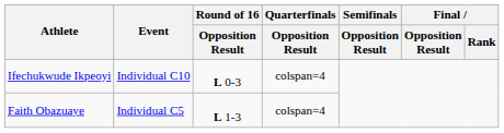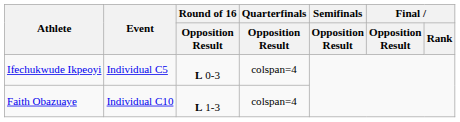Ifechukwude Ikpeoyi | Event: Individual C10 -> Individual C5
Faith Obazuaye | Event: Individual C5 -> Individual C10
